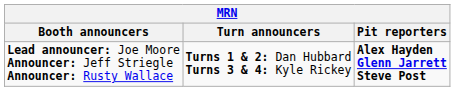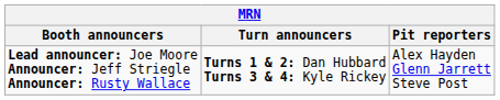row 3 | Pit reporters: bold -> normal
